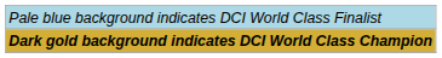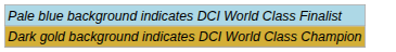row 2 | column 1: bold -> normal
